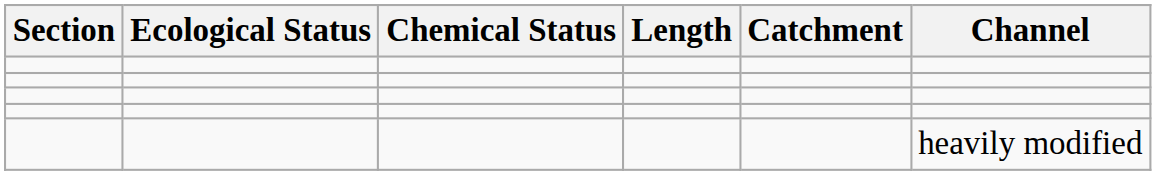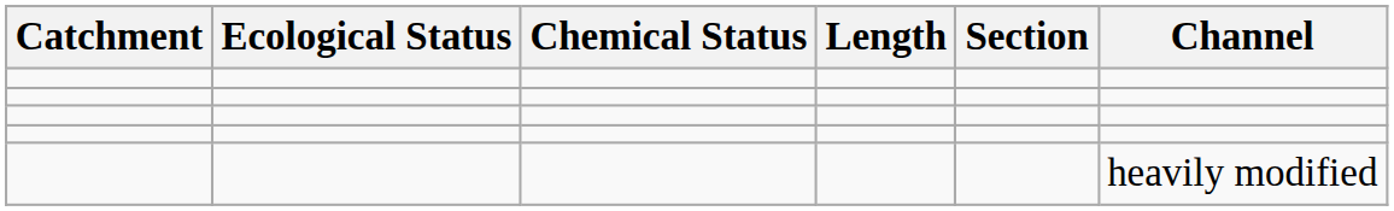columns swapped: Section <-> Catchment
